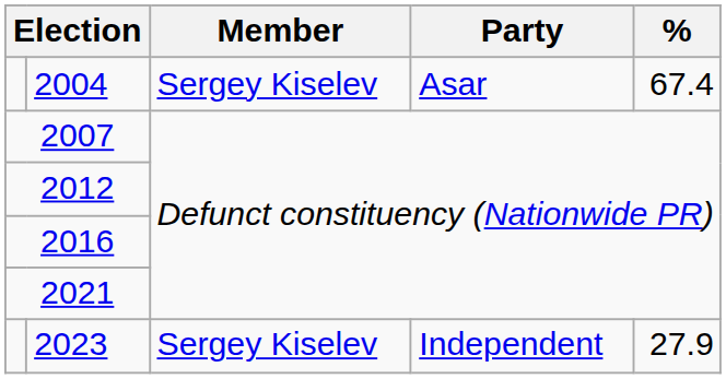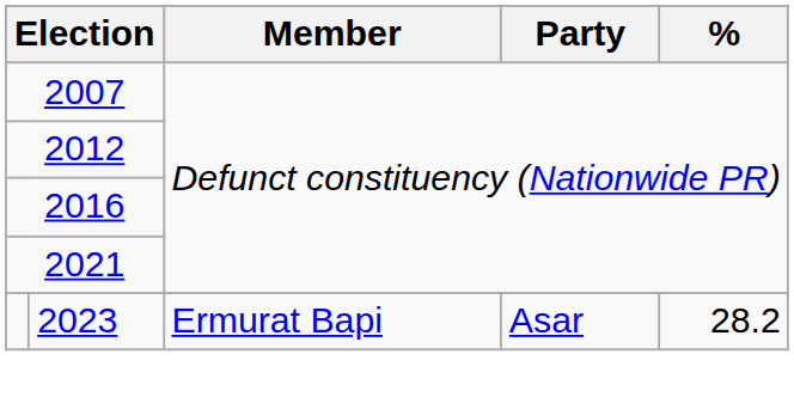- row: 2004 | Sergey Kiselev | Asar | 67.4
2023 | Member: Sergey Kiselev -> Ermurat Bapi
2023 | Party: Independent -> Asar
2023 | %: 27.9 -> 28.2
